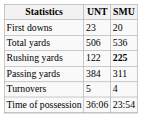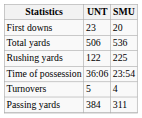Rushing yards | SMU: bold -> normal
rows swapped: Passing yards <-> Time of possession
